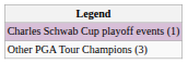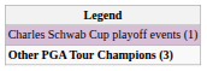row 3 | column 1: normal -> bold
